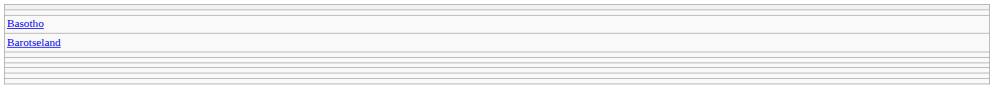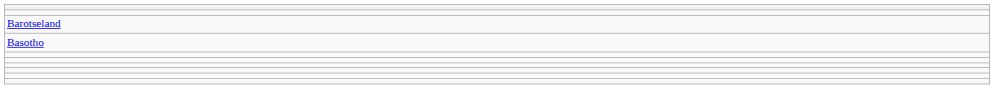row 3 | column 1: Basotho -> Barotseland
row 4 | column 1: Barotseland -> Basotho
